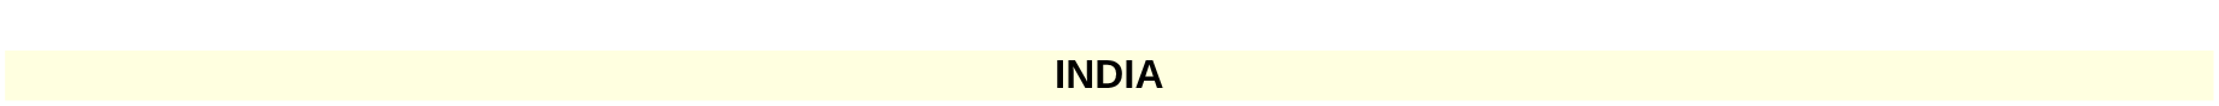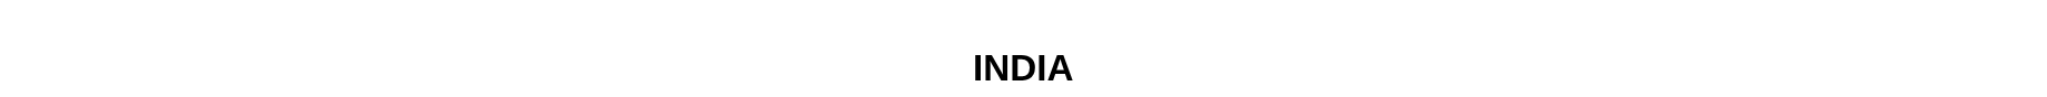row 2 | column 1: lightyellow background -> no background
